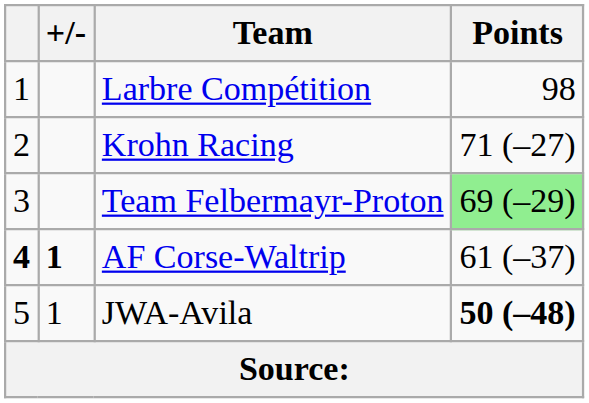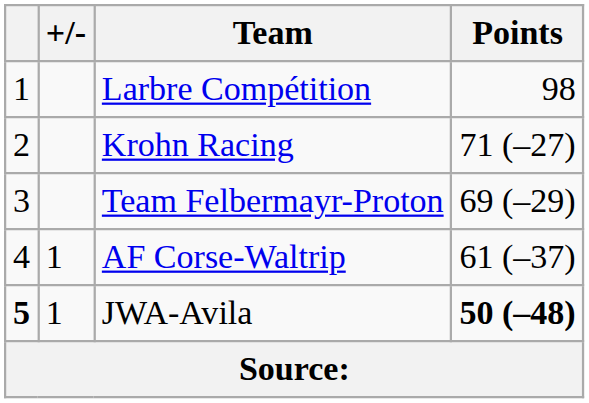Team Felbermayr-Proton | Points: lightgreen background -> no background
AF Corse-Waltrip | column 1: bold -> normal
AF Corse-Waltrip | +/-: bold -> normal
JWA-Avila | column 1: normal -> bold
